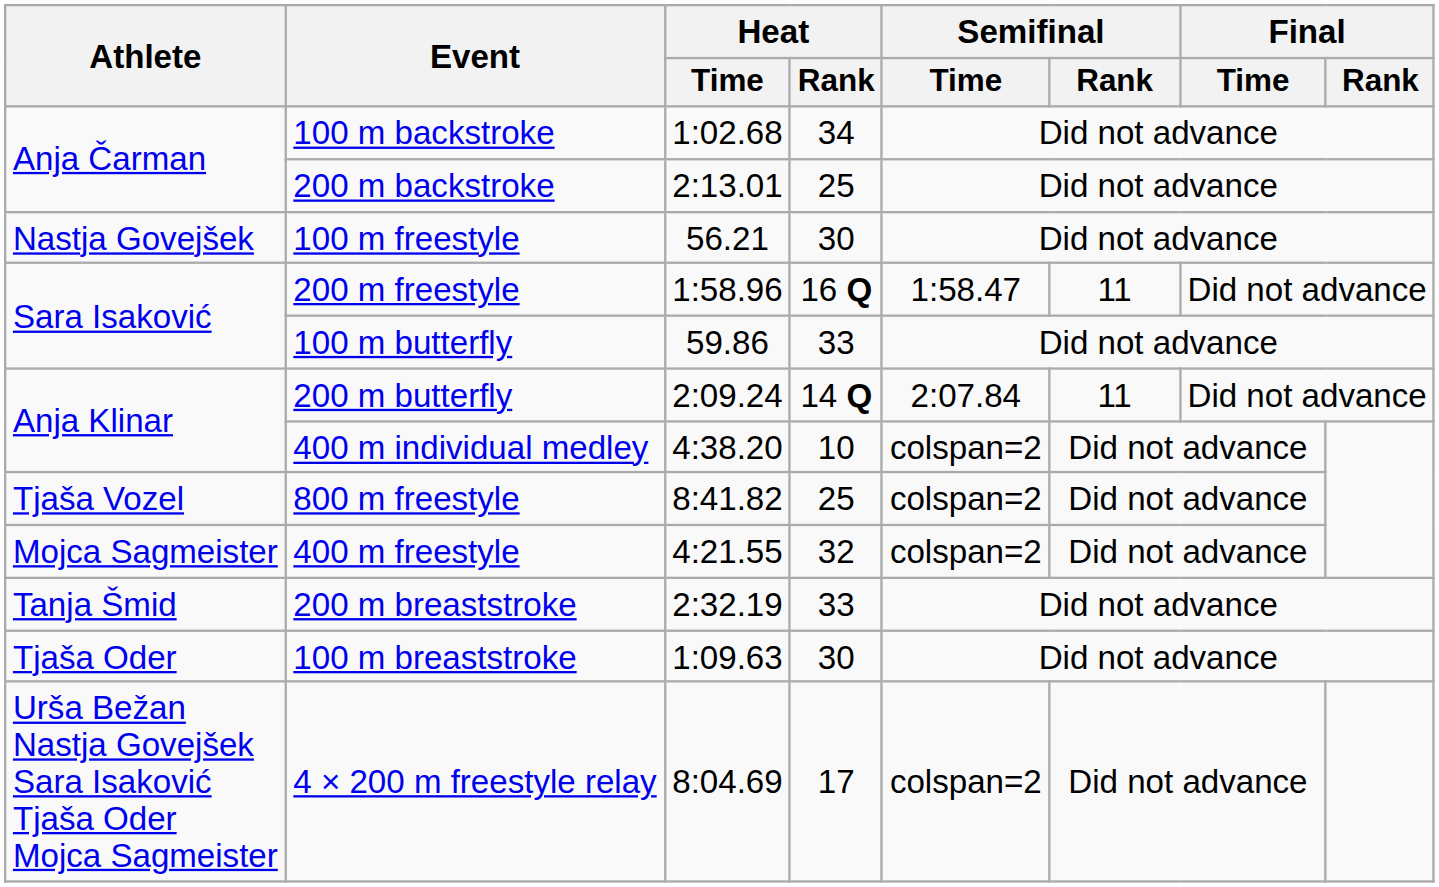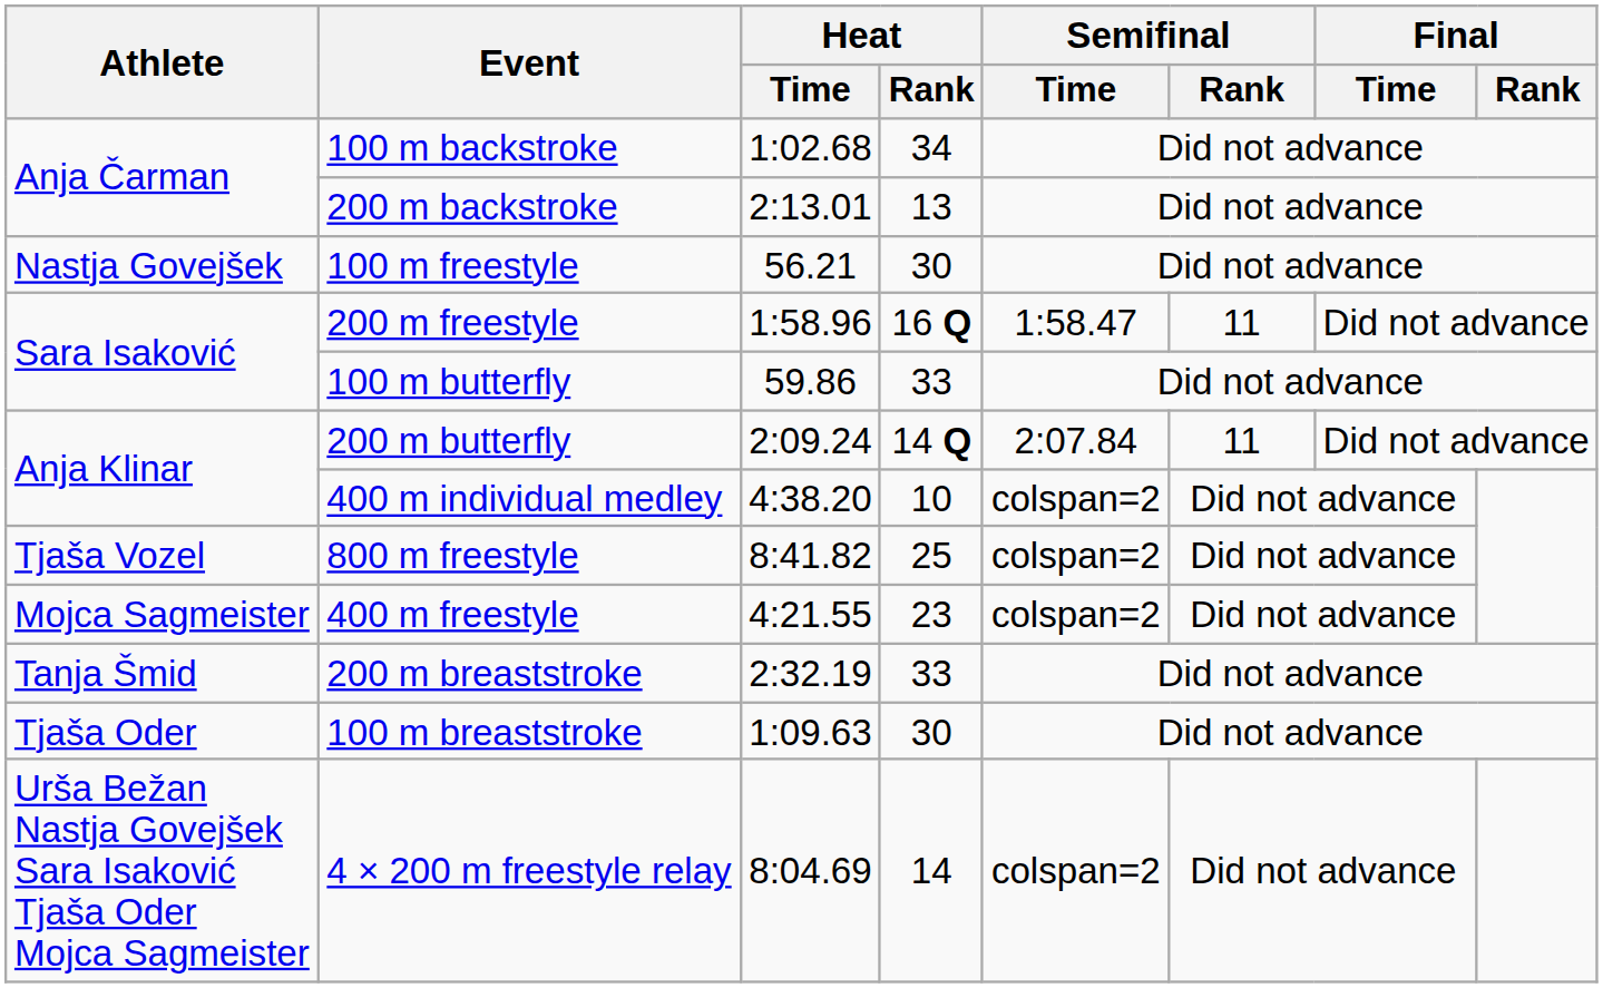200 m backstroke | Heat / Rank: 25 -> 13
400 m freestyle | Heat / Rank: 32 -> 23
4 × 200 m freestyle relay | Heat / Rank: 17 -> 14
